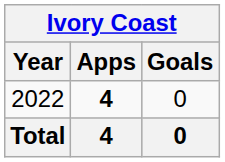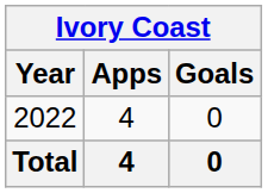2022 | Apps: bold -> normal
